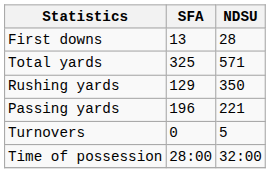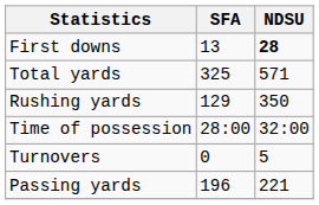First downs | NDSU: normal -> bold
rows swapped: Passing yards <-> Time of possession
